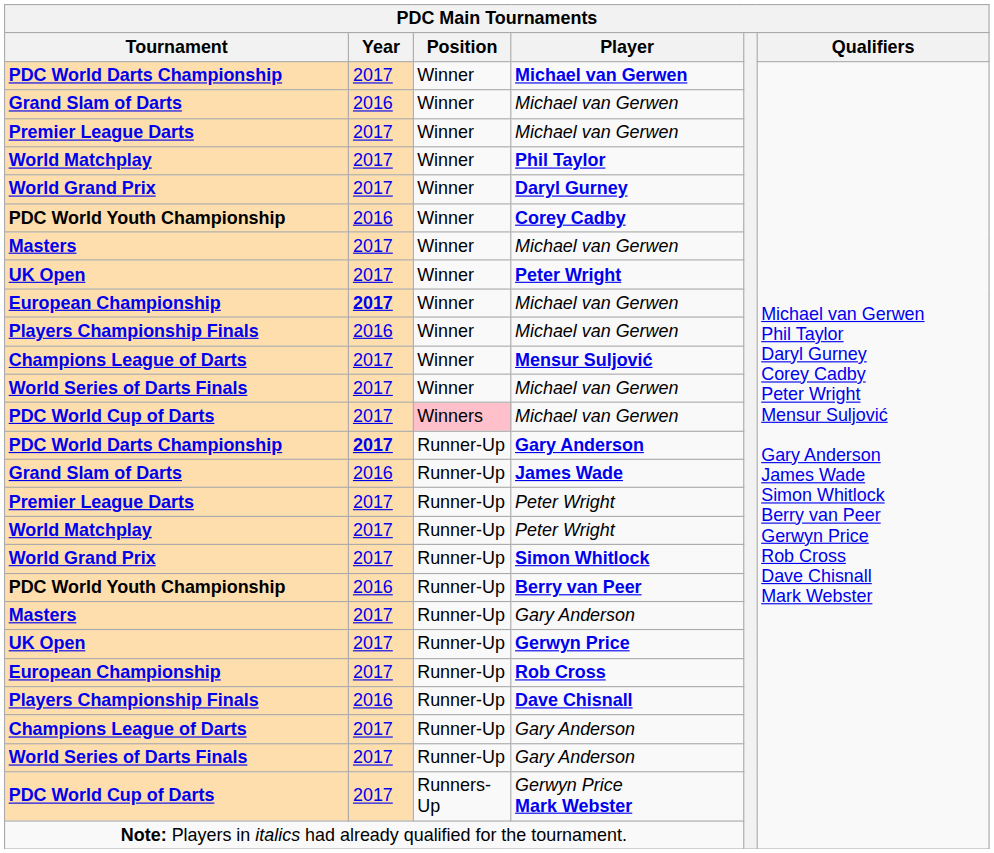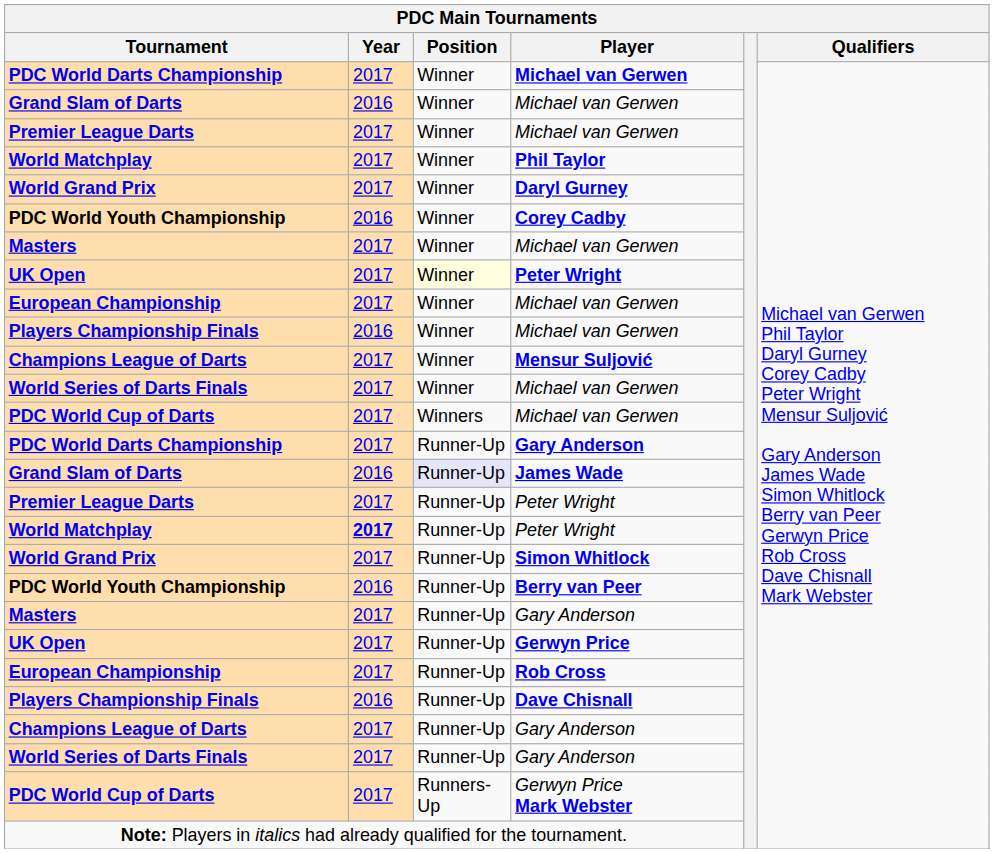UK Open / Peter Wright | Position: no background -> lightyellow background
European Championship / Michael van Gerwen | Year: bold -> normal
PDC World Cup of Darts / Michael van Gerwen | Position: pink background -> no background
PDC World Darts Championship / Gary Anderson | Year: bold -> normal
James Wade | Position: no background -> lavender background
World Matchplay / Peter Wright | Year: normal -> bold
